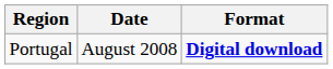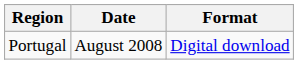Portugal | Format: bold -> normal
